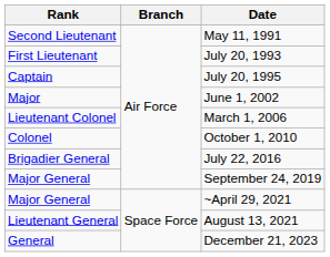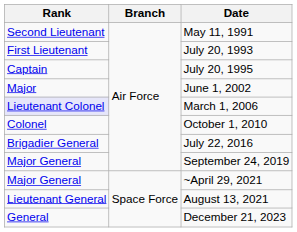March 1, 2006 | Rank: no background -> lavender background
